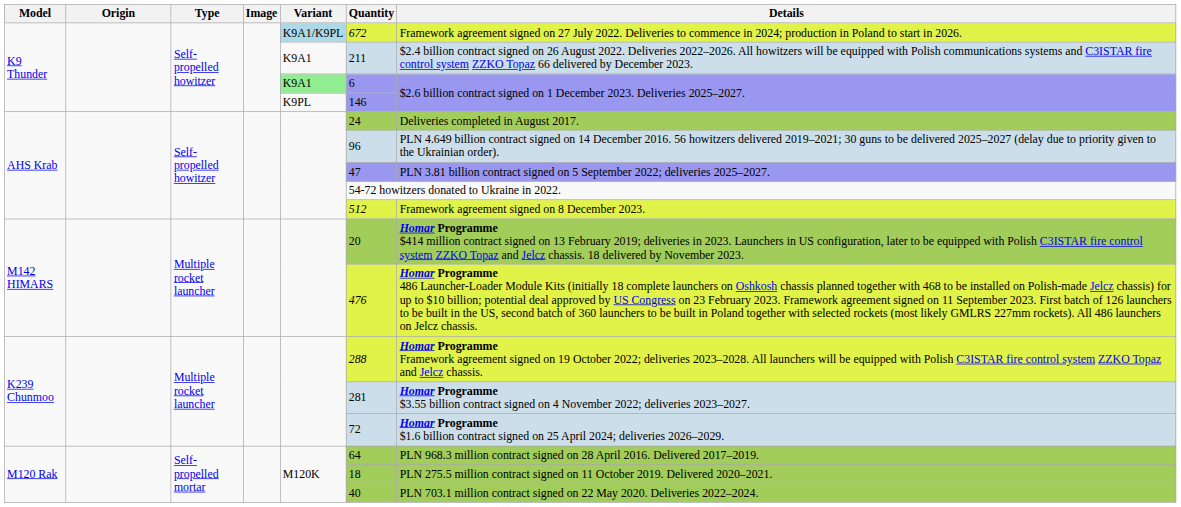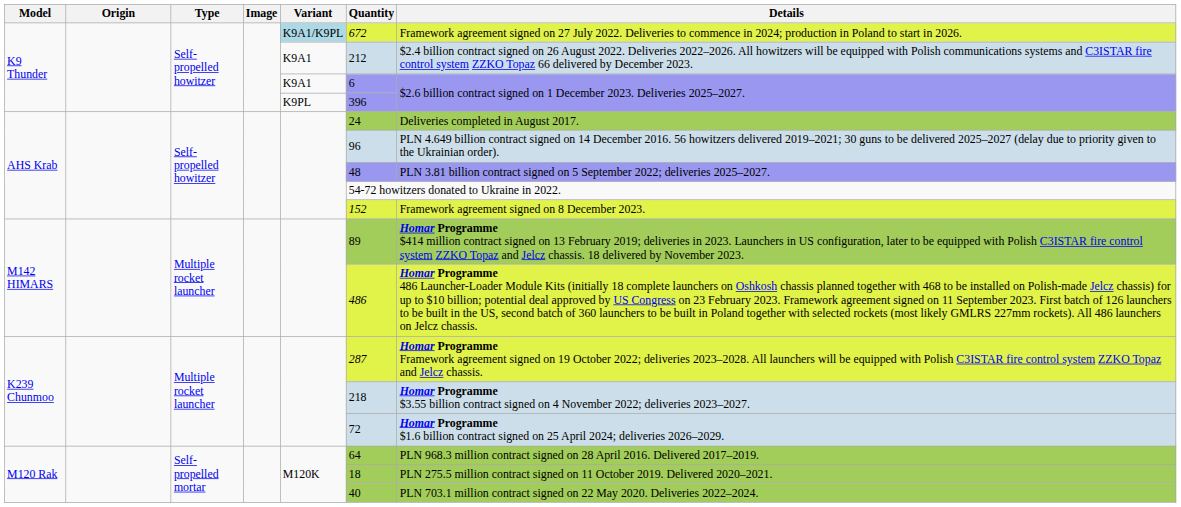row 3 | Quantity: 211 -> 212
row 4 | Variant: lightgreen background -> no background
row 5 | Quantity: 146 -> 396
row 8 | Quantity: 47 -> 48
row 10 | Quantity: 512 -> 152
row 11 | Quantity: 20 -> 89
row 12 | Quantity: 476 -> 486
row 13 | Quantity: 288 -> 287
row 14 | Quantity: 281 -> 218
